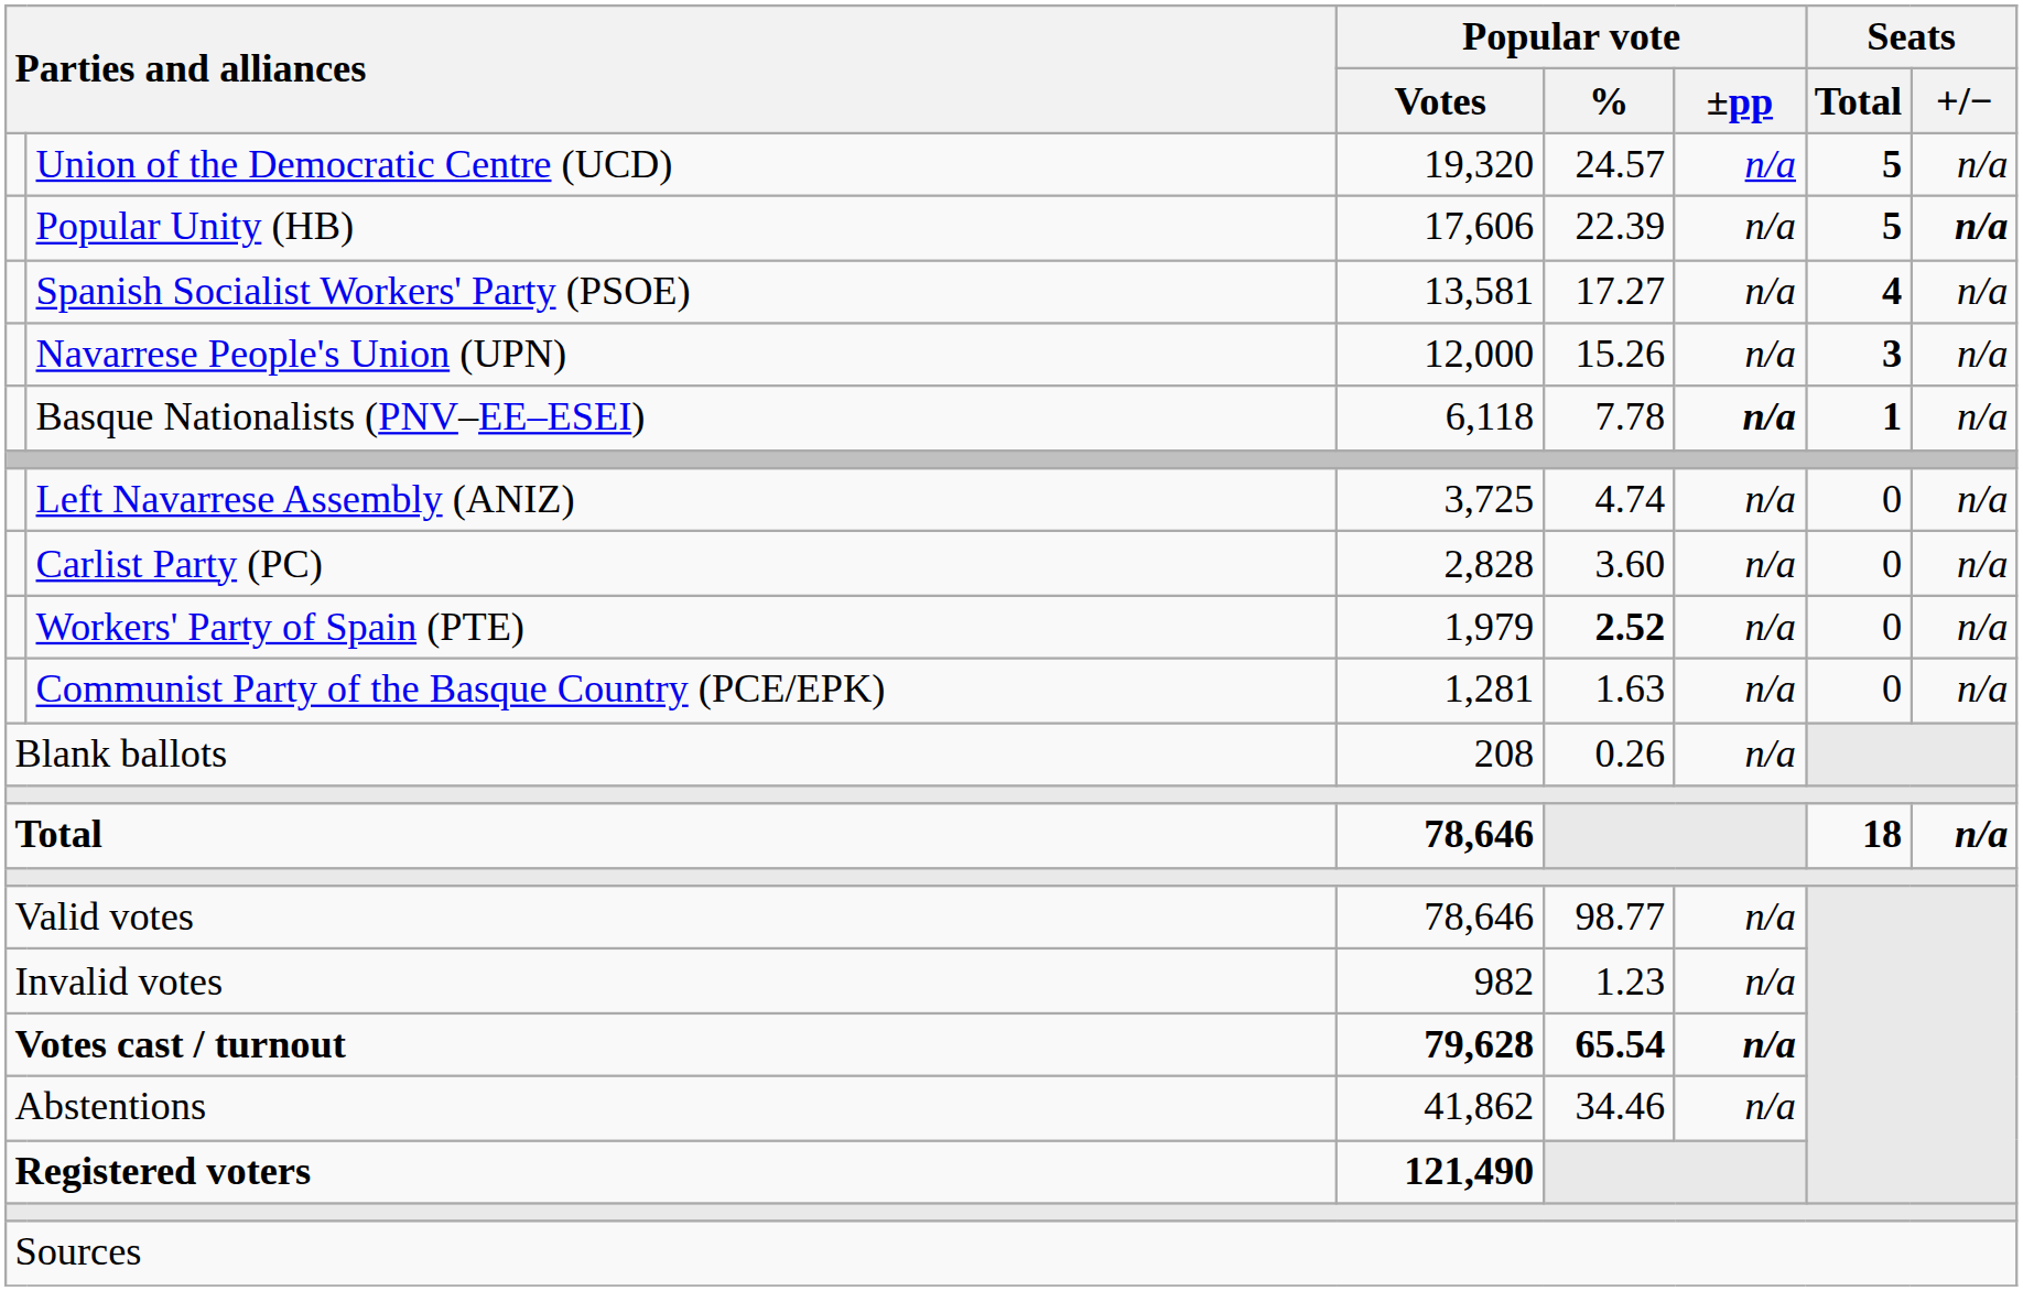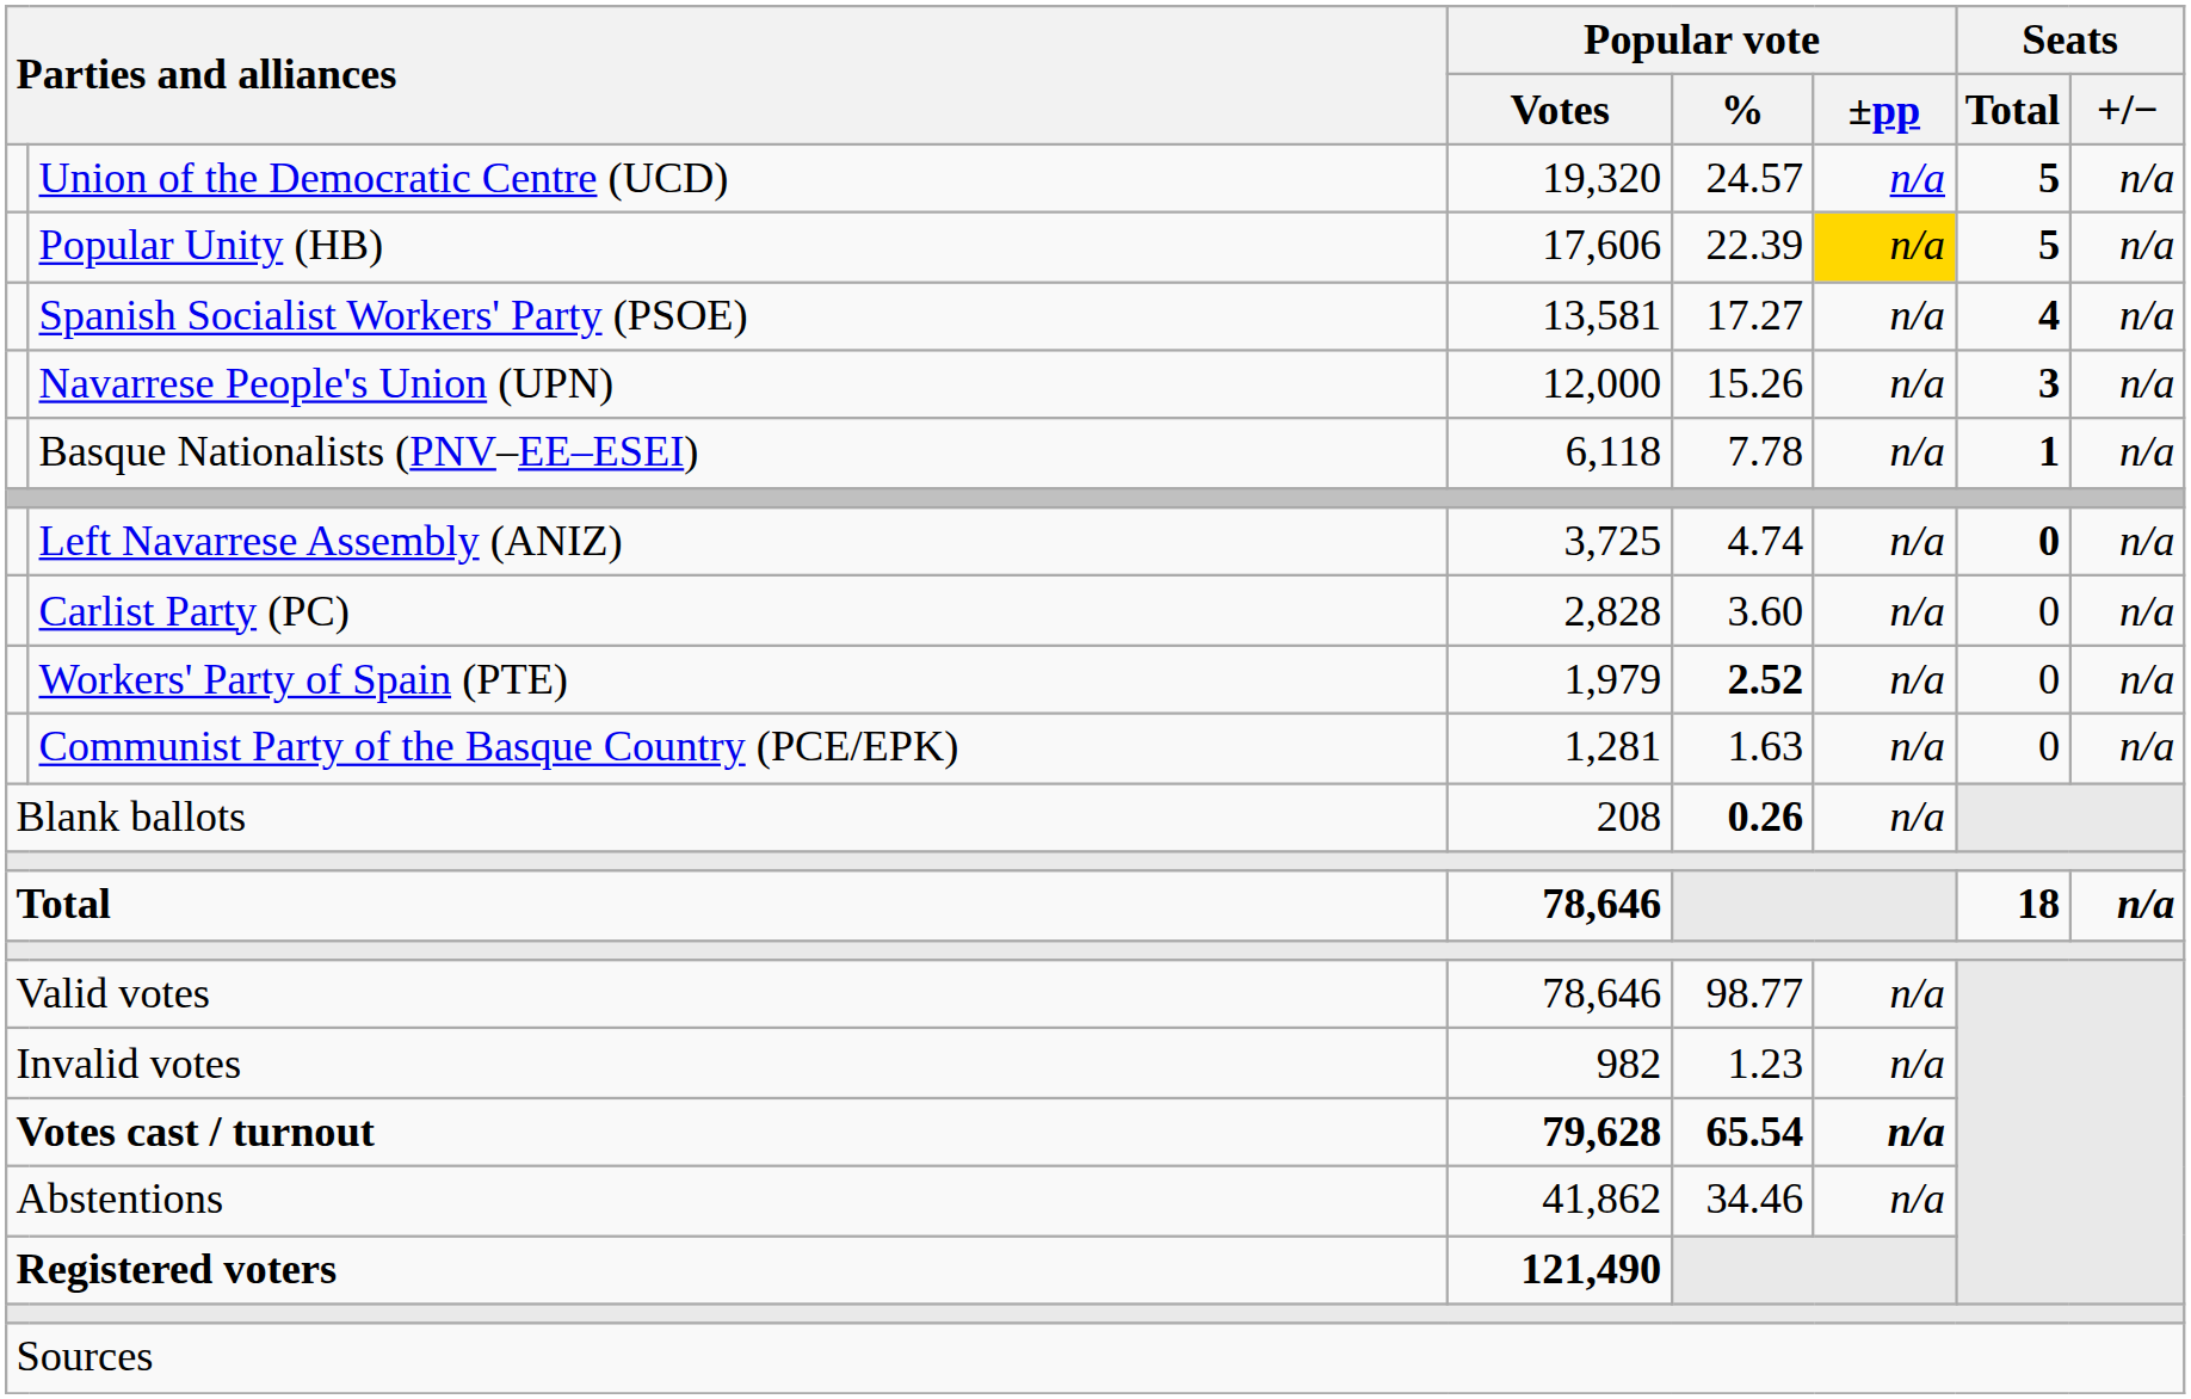Popular Unity (HB) | Popular vote / ±pp: no background -> gold background
Popular Unity (HB) | Seats / +/−: bold -> normal
Basque Nationalists (PNV–EE–ESEI) | Popular vote / ±pp: bold -> normal
Left Navarrese Assembly (ANIZ) | Seats / Total: normal -> bold
Blank ballots | Popular vote / %: normal -> bold
